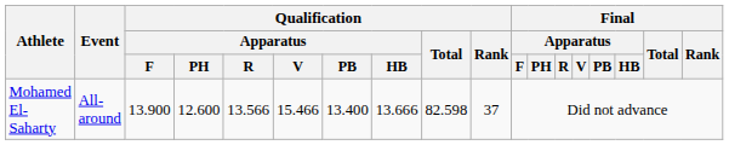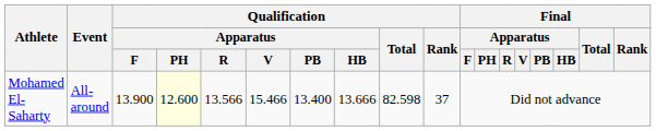row 4 | Qualification / Apparatus / PH: no background -> lightyellow background
